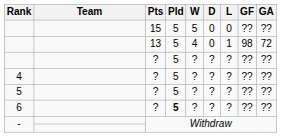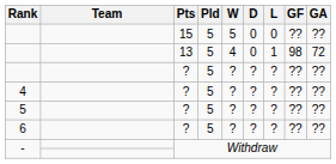6 | Pld: bold -> normal
